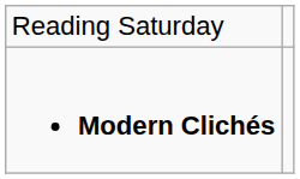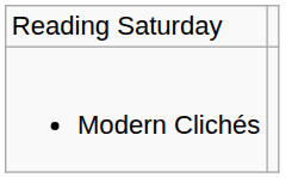Modern Clichés | column 1: bold -> normal
